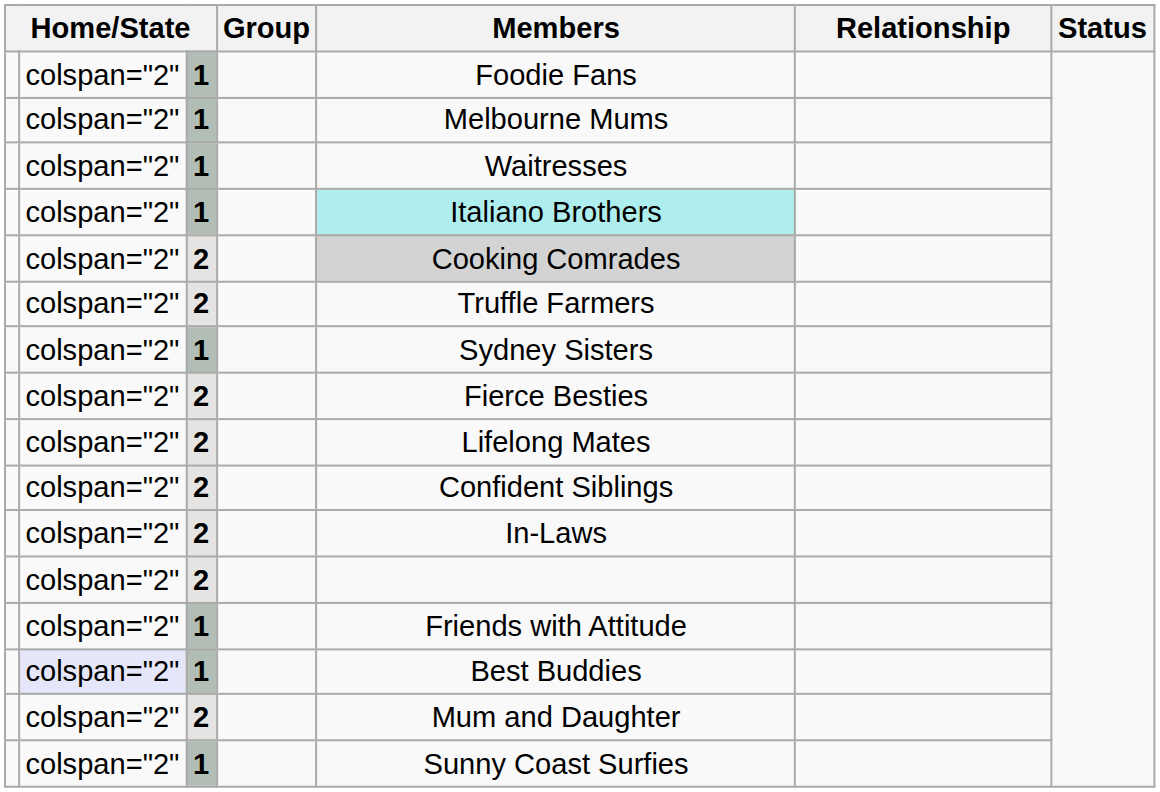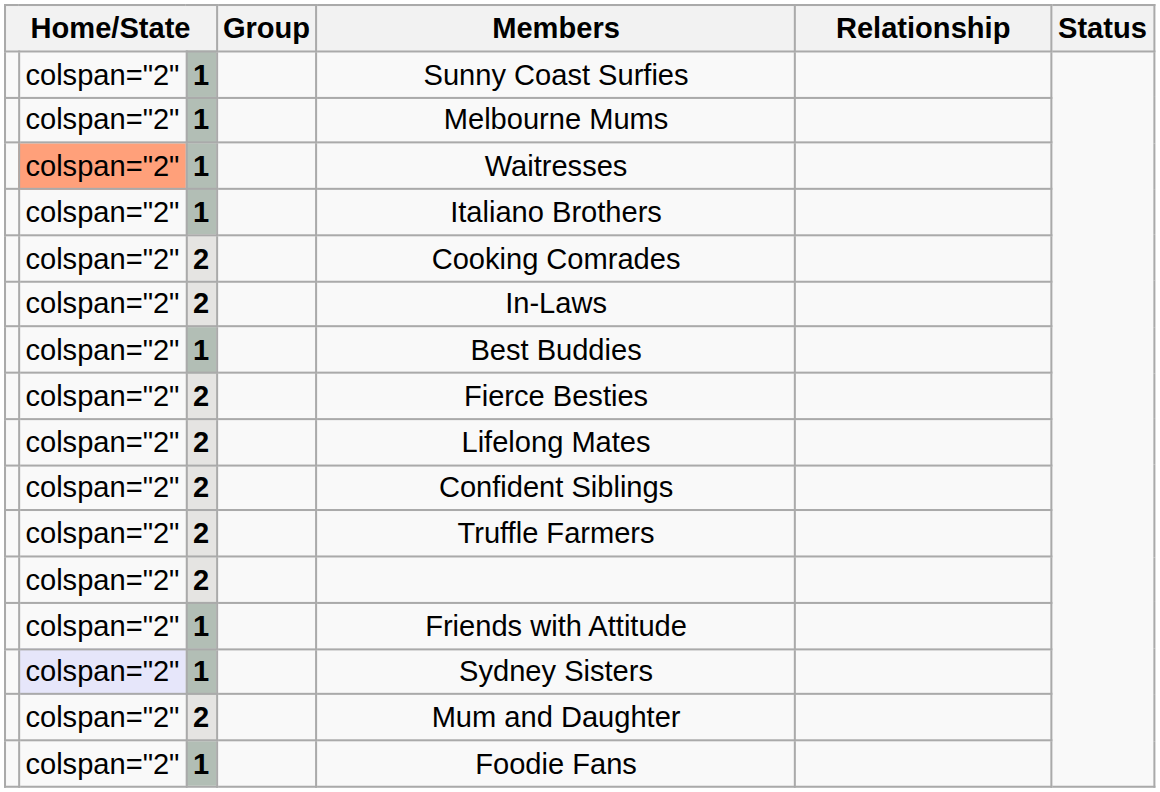row 2 | Members: Foodie Fans -> Sunny Coast Surfies
row 4 | column 2: no background -> lightsalmon background
row 5 | Members: paleturquoise background -> no background
row 6 | Members: lightgrey background -> no background
row 7 | Members: Truffle Farmers -> In-Laws
row 8 | Members: Sydney Sisters -> Best Buddies
row 12 | Members: In-Laws -> Truffle Farmers
row 15 | Members: Best Buddies -> Sydney Sisters
row 17 | Members: Sunny Coast Surfies -> Foodie Fans
